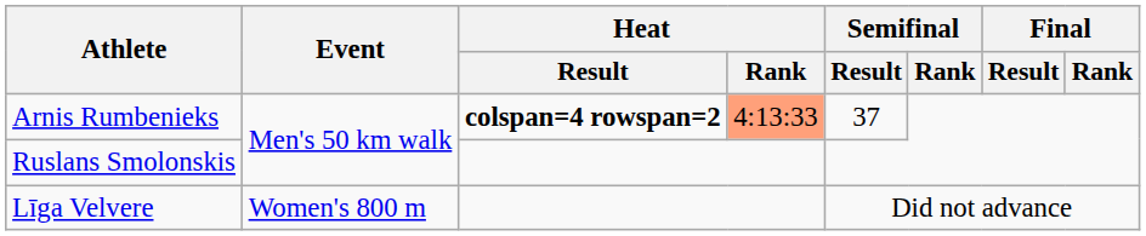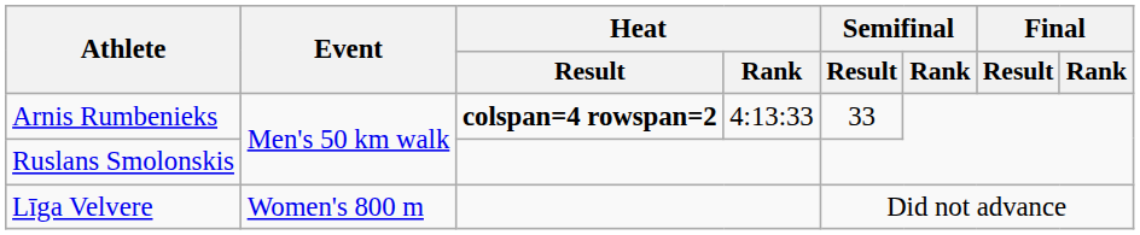Arnis Rumbenieks | Heat / Rank: lightsalmon background -> no background
Arnis Rumbenieks | Semifinal / Result: 37 -> 33
